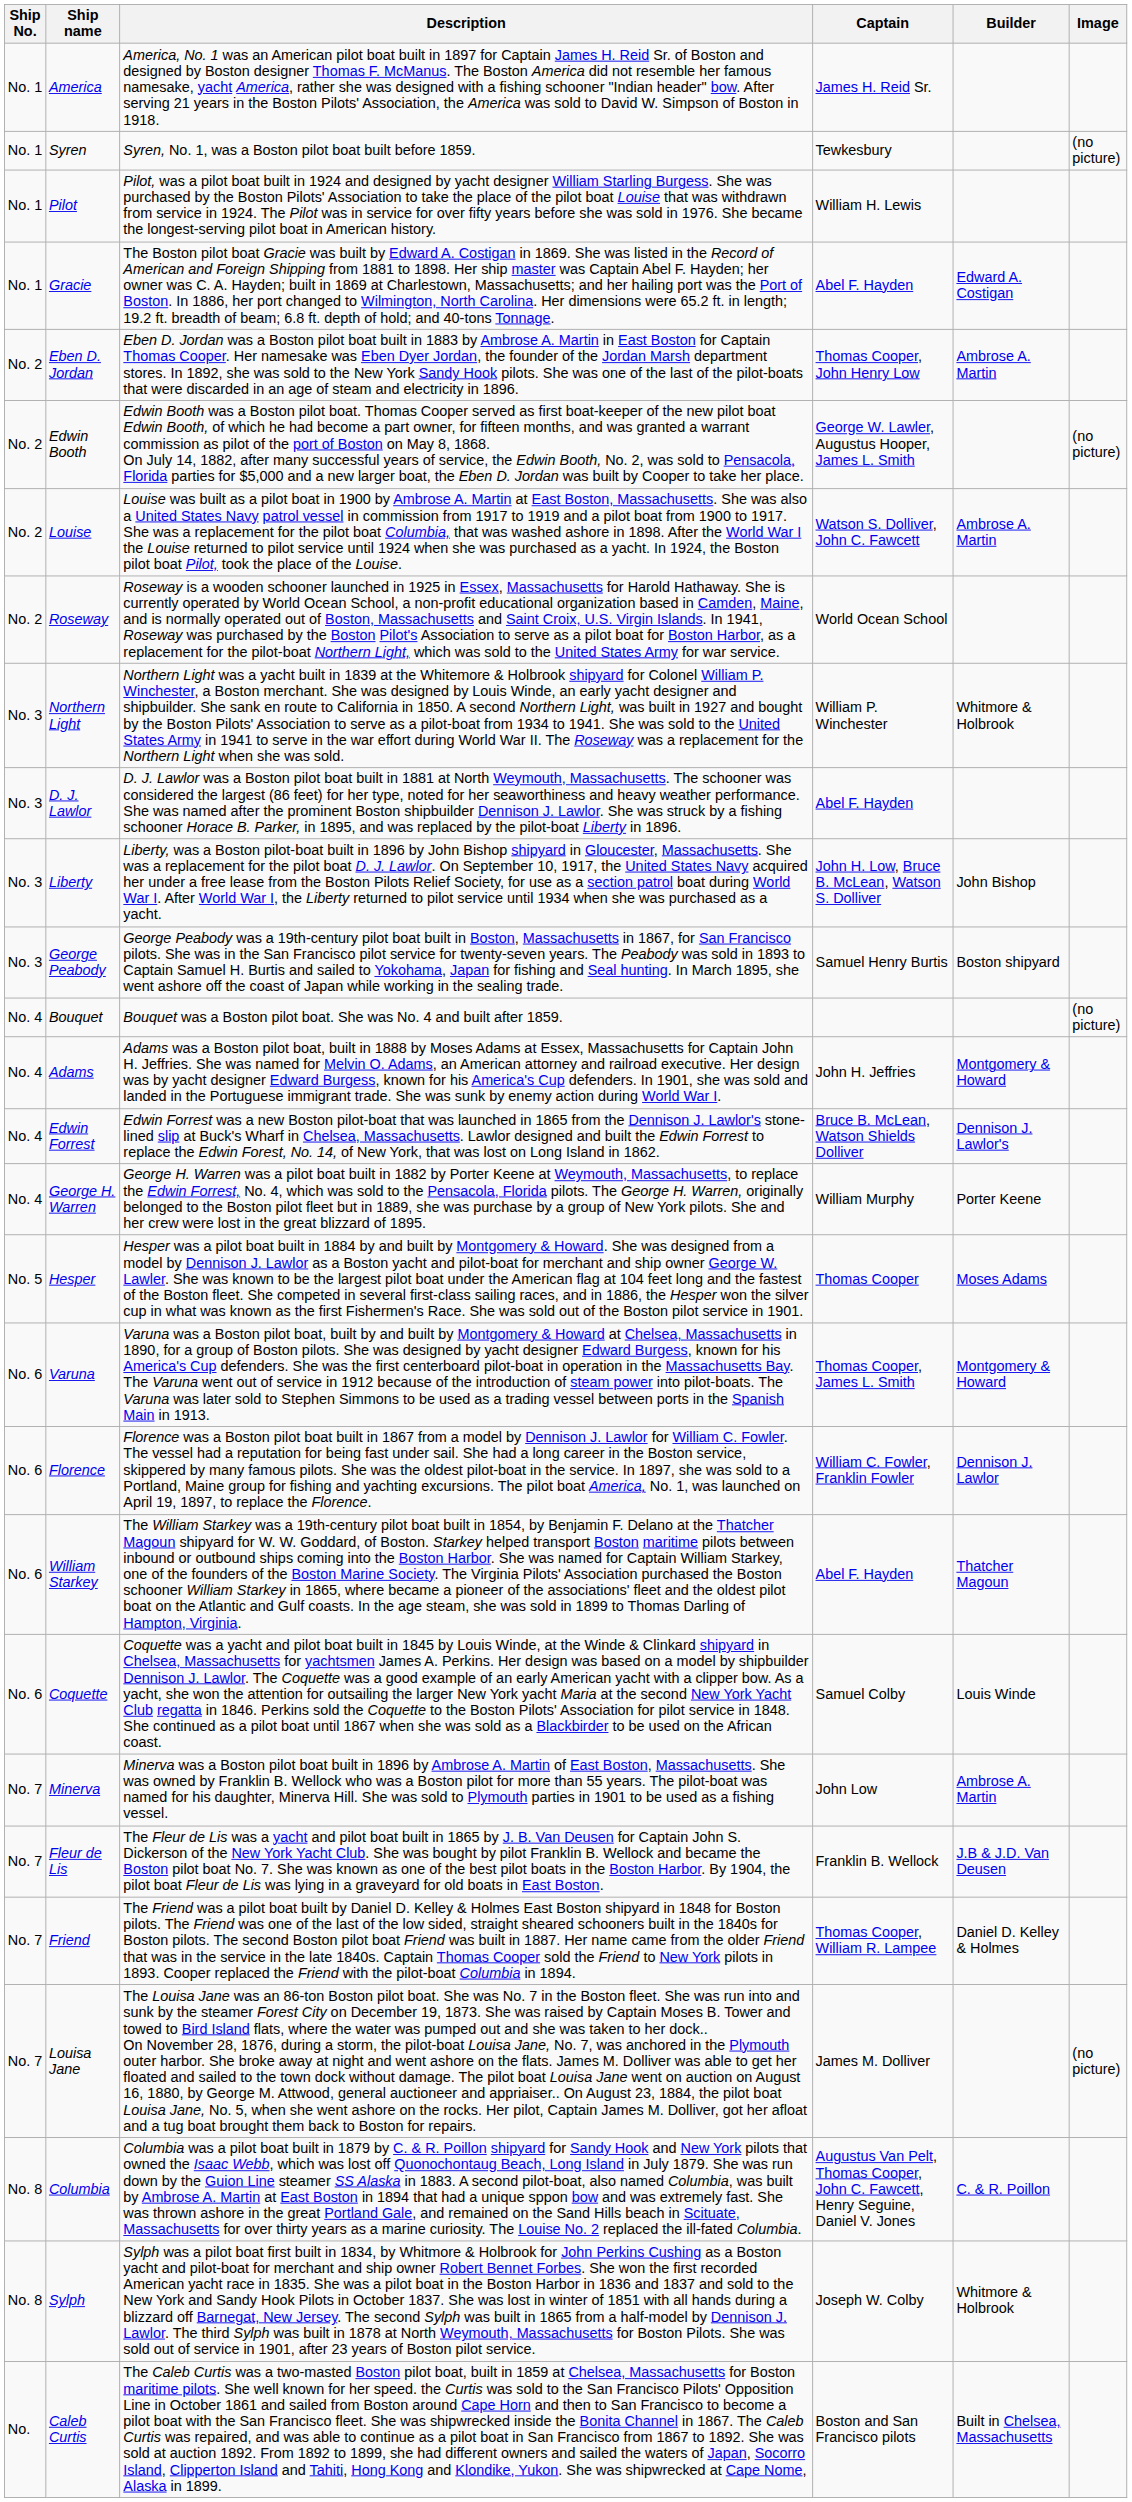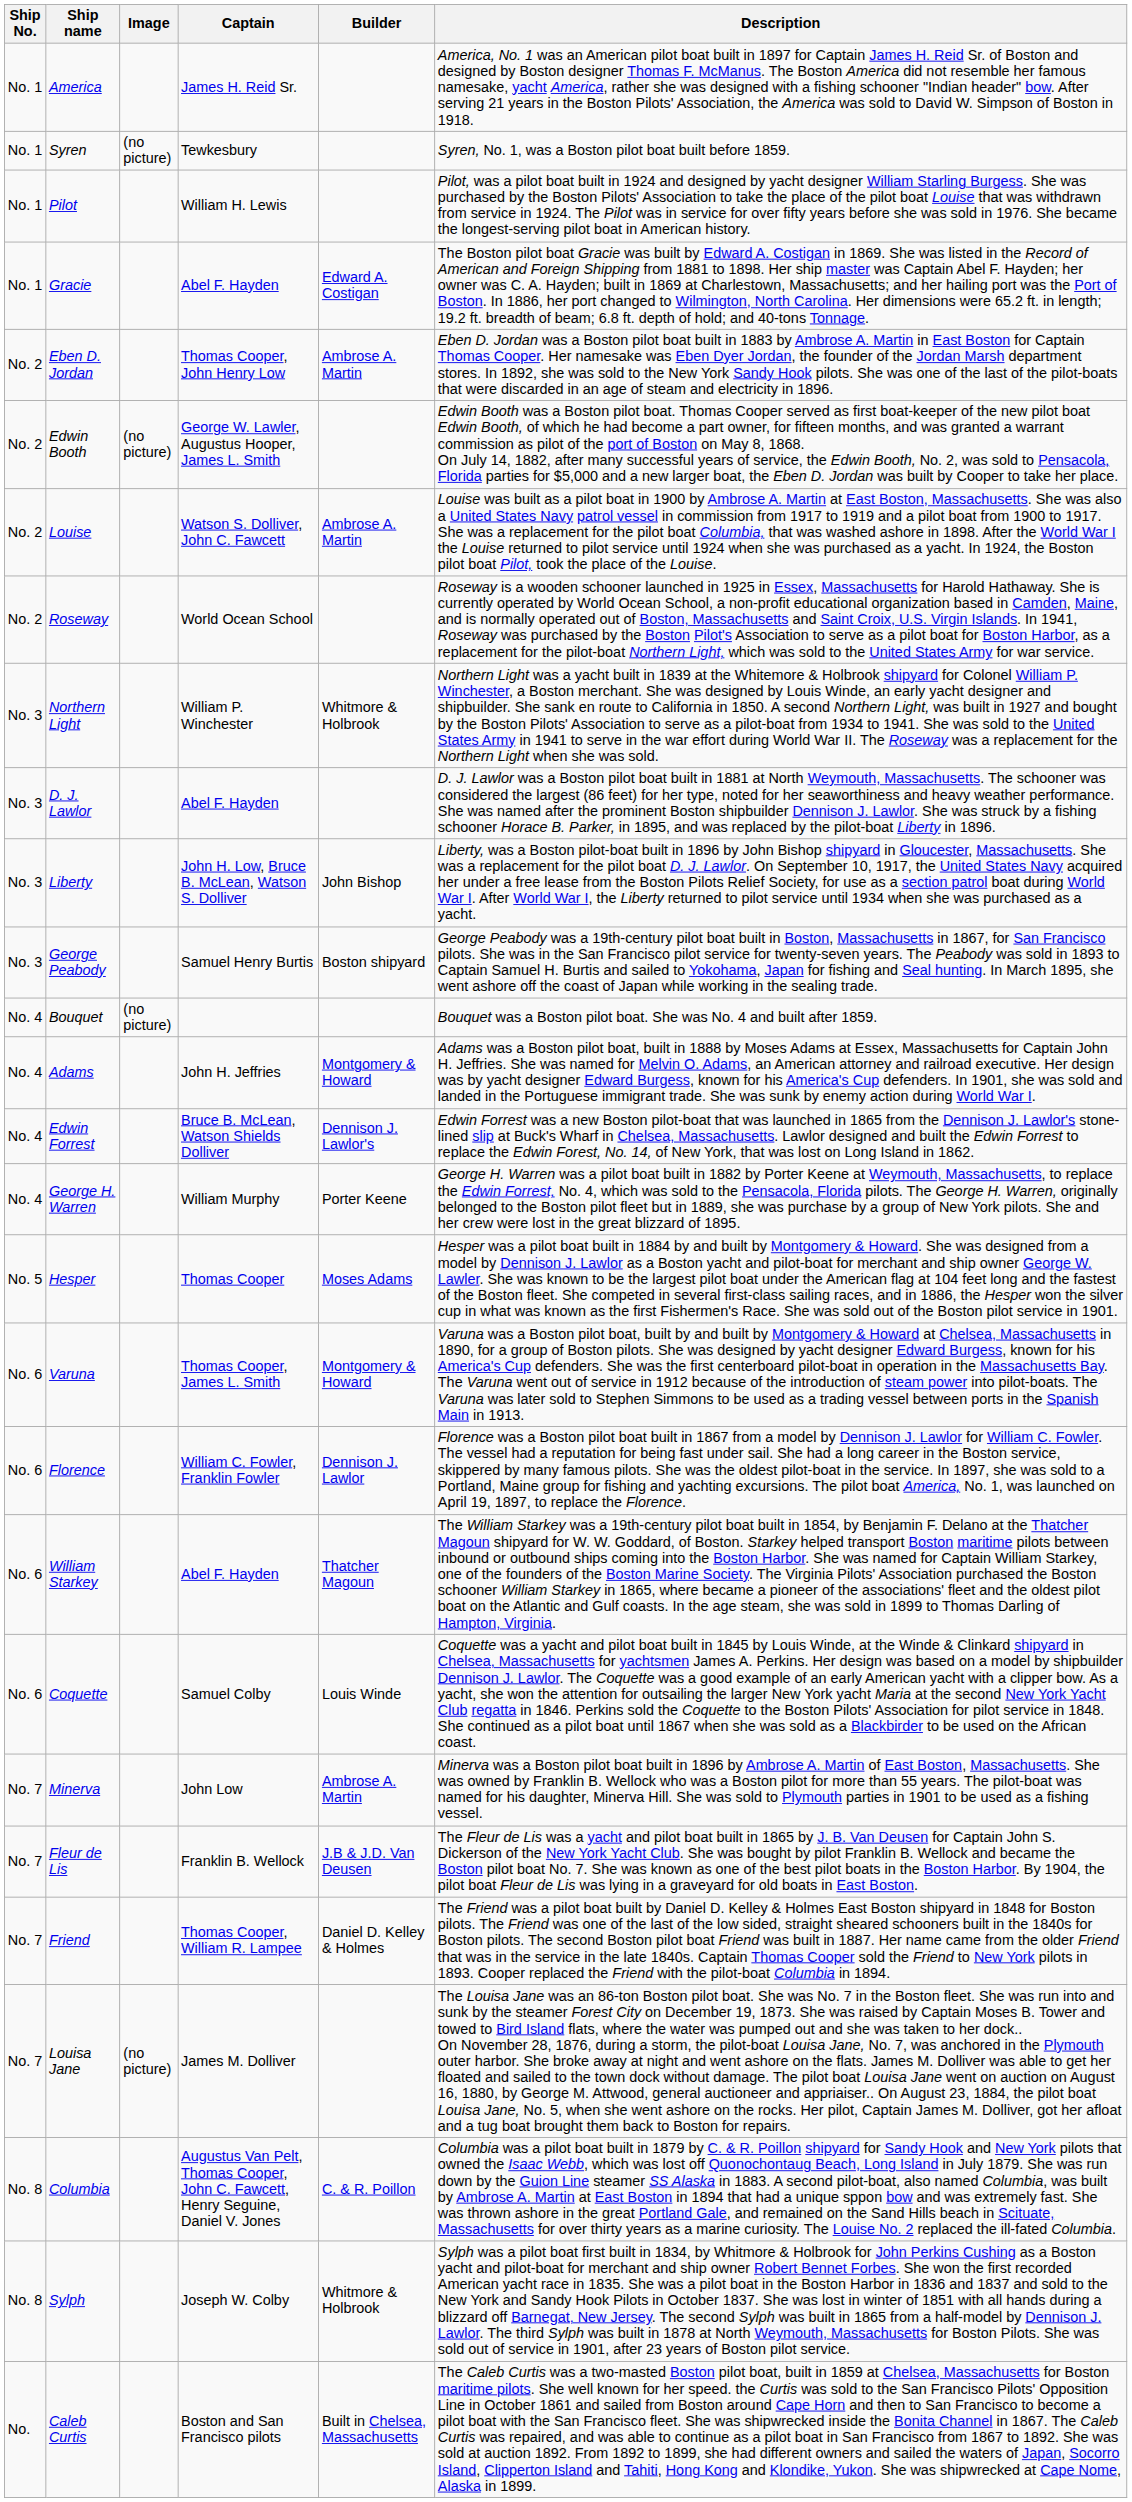columns swapped: Image <-> Description
